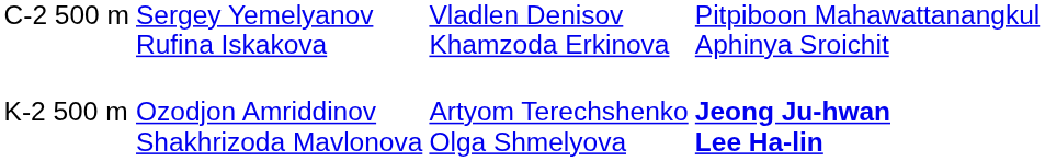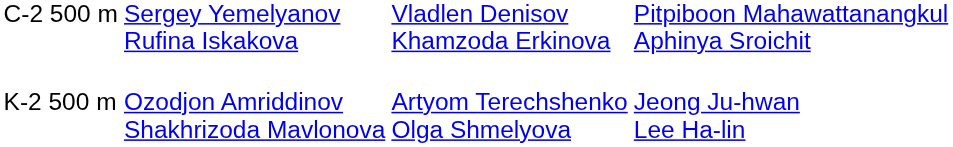K-2 500 m | column 4: bold -> normal
